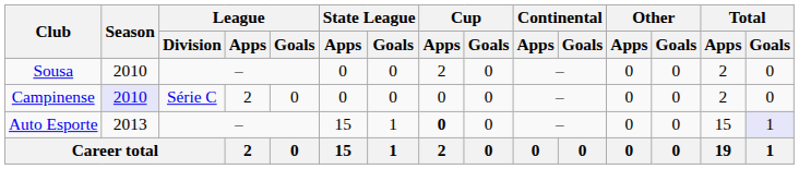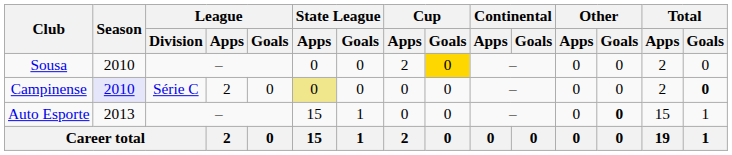Sousa | Cup / Goals: no background -> gold background
Campinense | State League / Apps: no background -> khaki background
Campinense | Total / Goals: normal -> bold
Auto Esporte | Cup / Apps: bold -> normal
Auto Esporte | Other / Goals: normal -> bold
Auto Esporte | Total / Goals: lavender background -> no background
